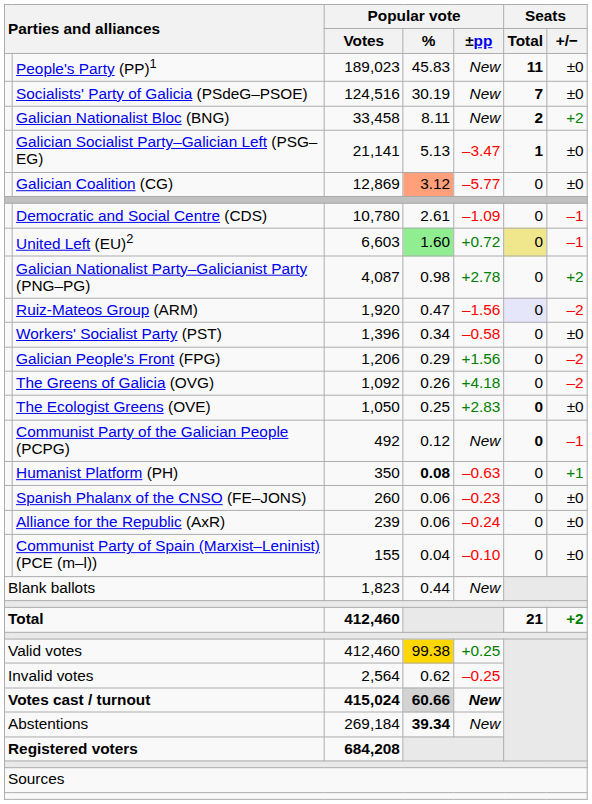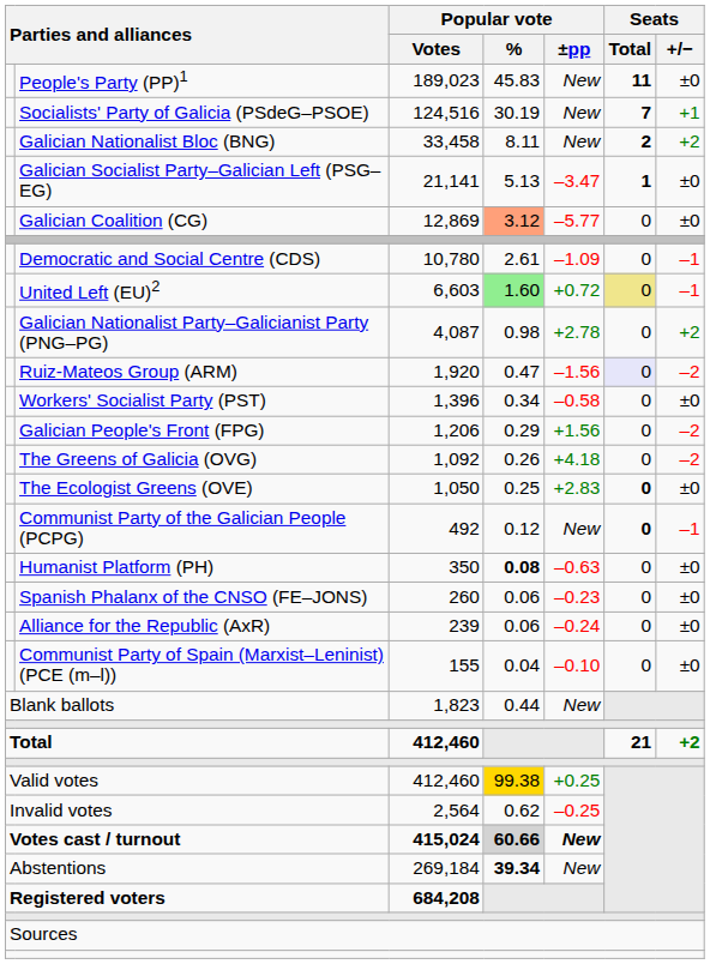Socialists' Party of Galicia (PSdeG–PSOE) | Seats / +/−: ±0 -> +1
Humanist Platform (PH) | Seats / +/−: +1 -> ±0
